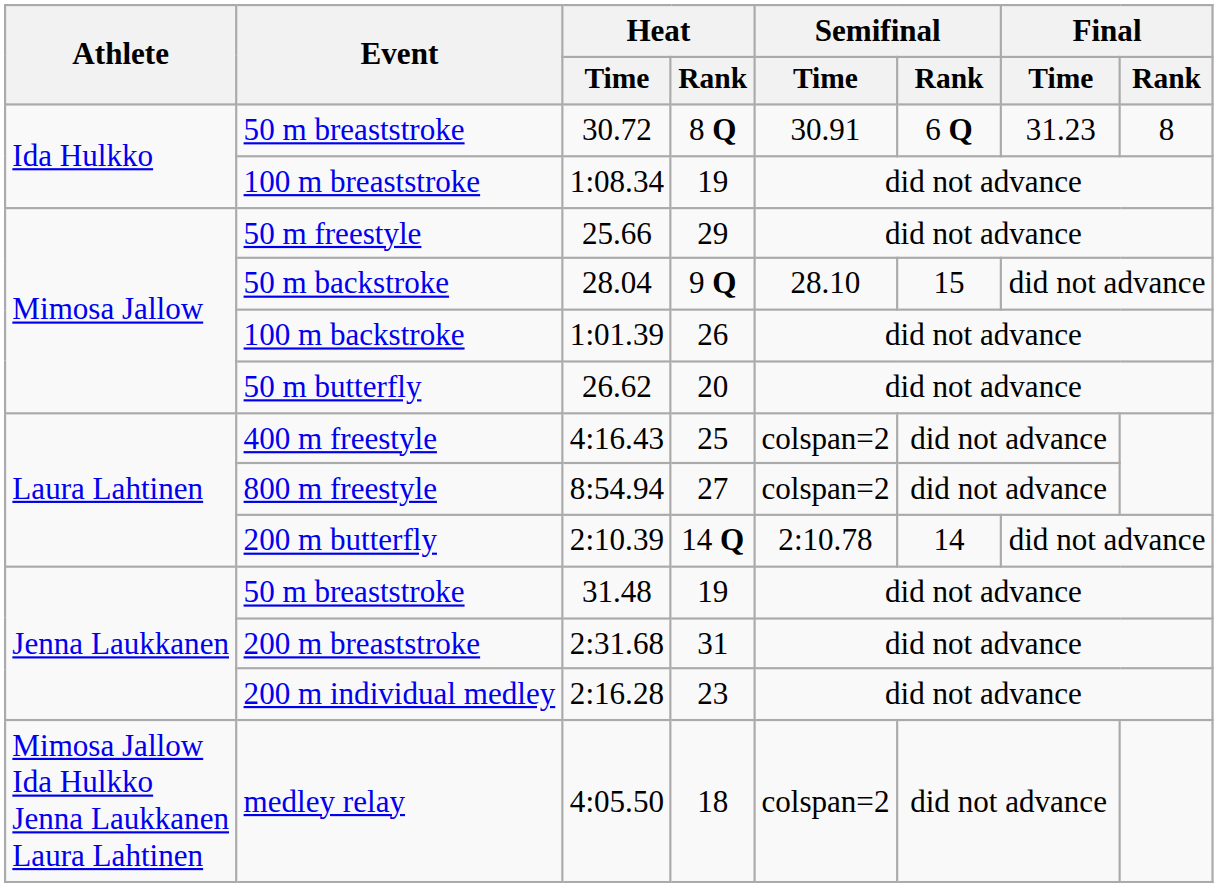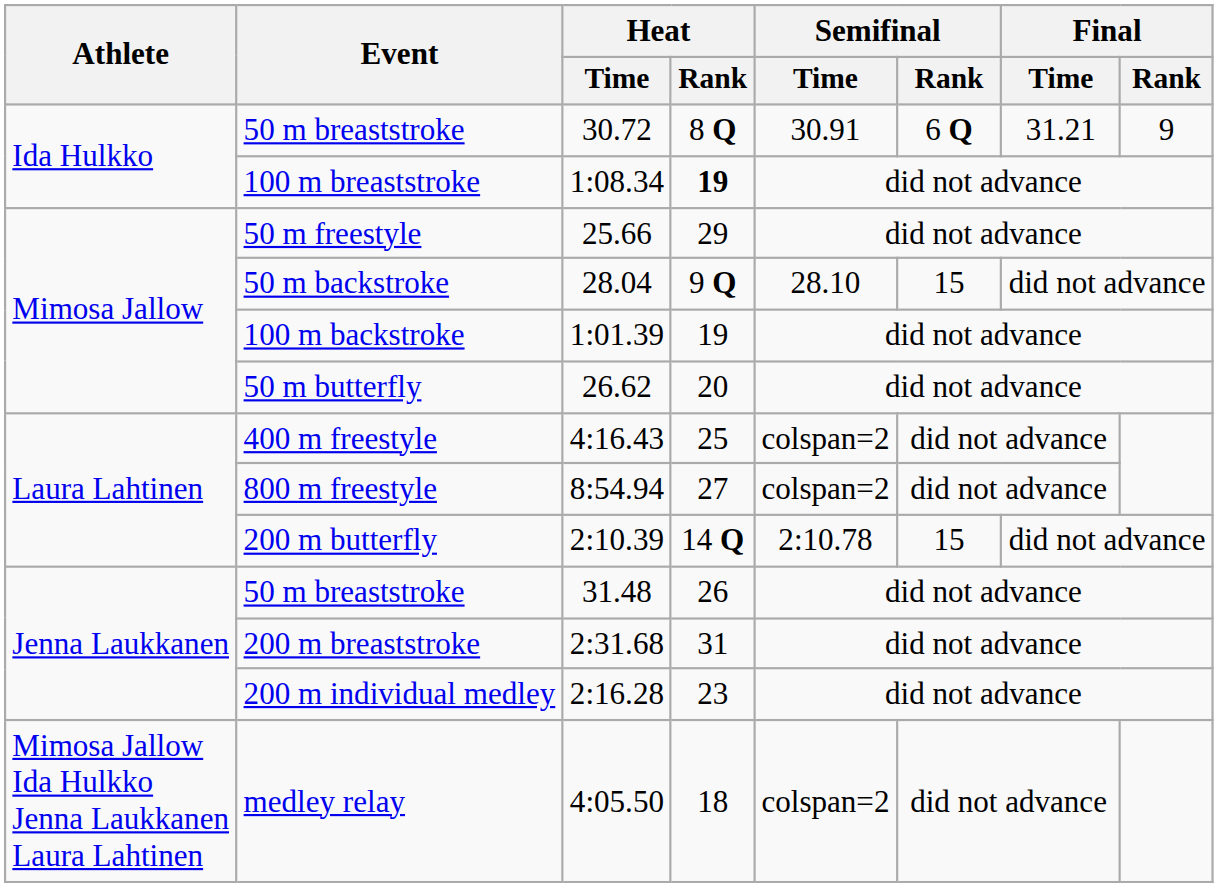50 m breaststroke / 30.72 | Final / Time: 31.23 -> 31.21
50 m breaststroke / 30.72 | Final / Rank: 8 -> 9
100 m breaststroke | Heat / Rank: normal -> bold
100 m backstroke | Heat / Rank: 26 -> 19
200 m butterfly | Semifinal / Rank: 14 -> 15
50 m breaststroke / 31.48 | Heat / Rank: 19 -> 26
